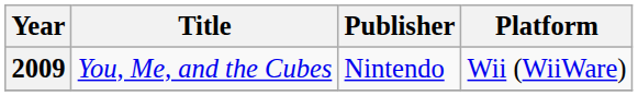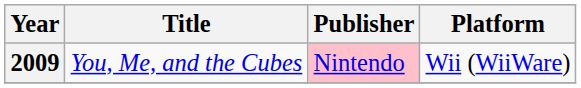2009 | Publisher: no background -> pink background
